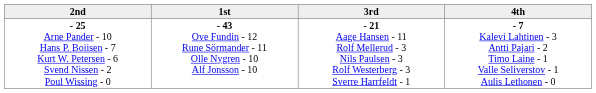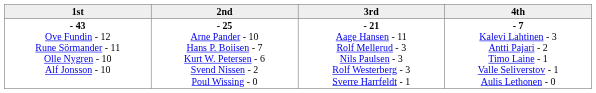columns swapped: 1st <-> 2nd
